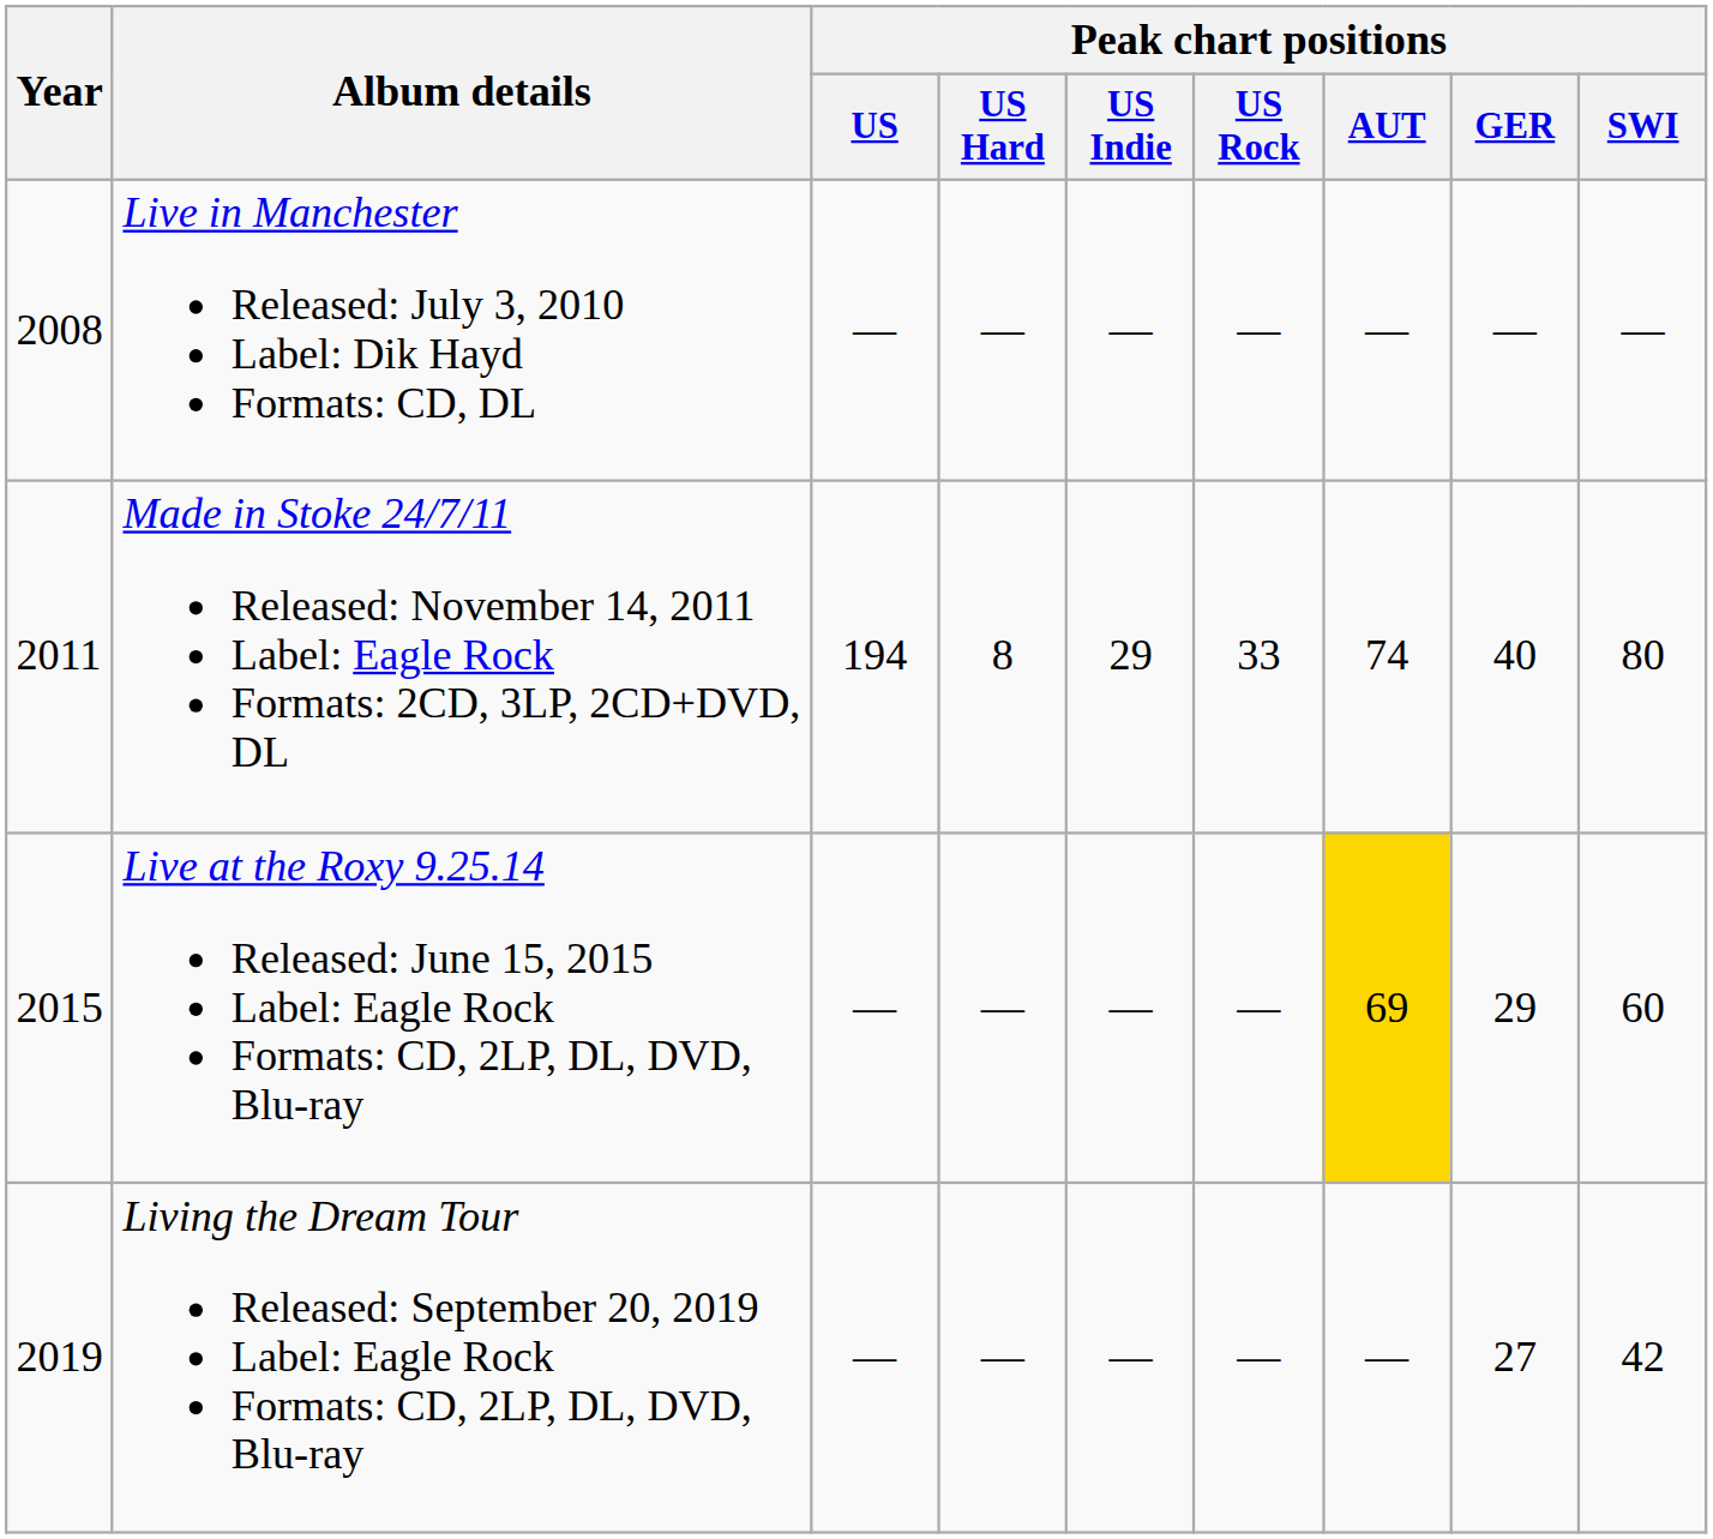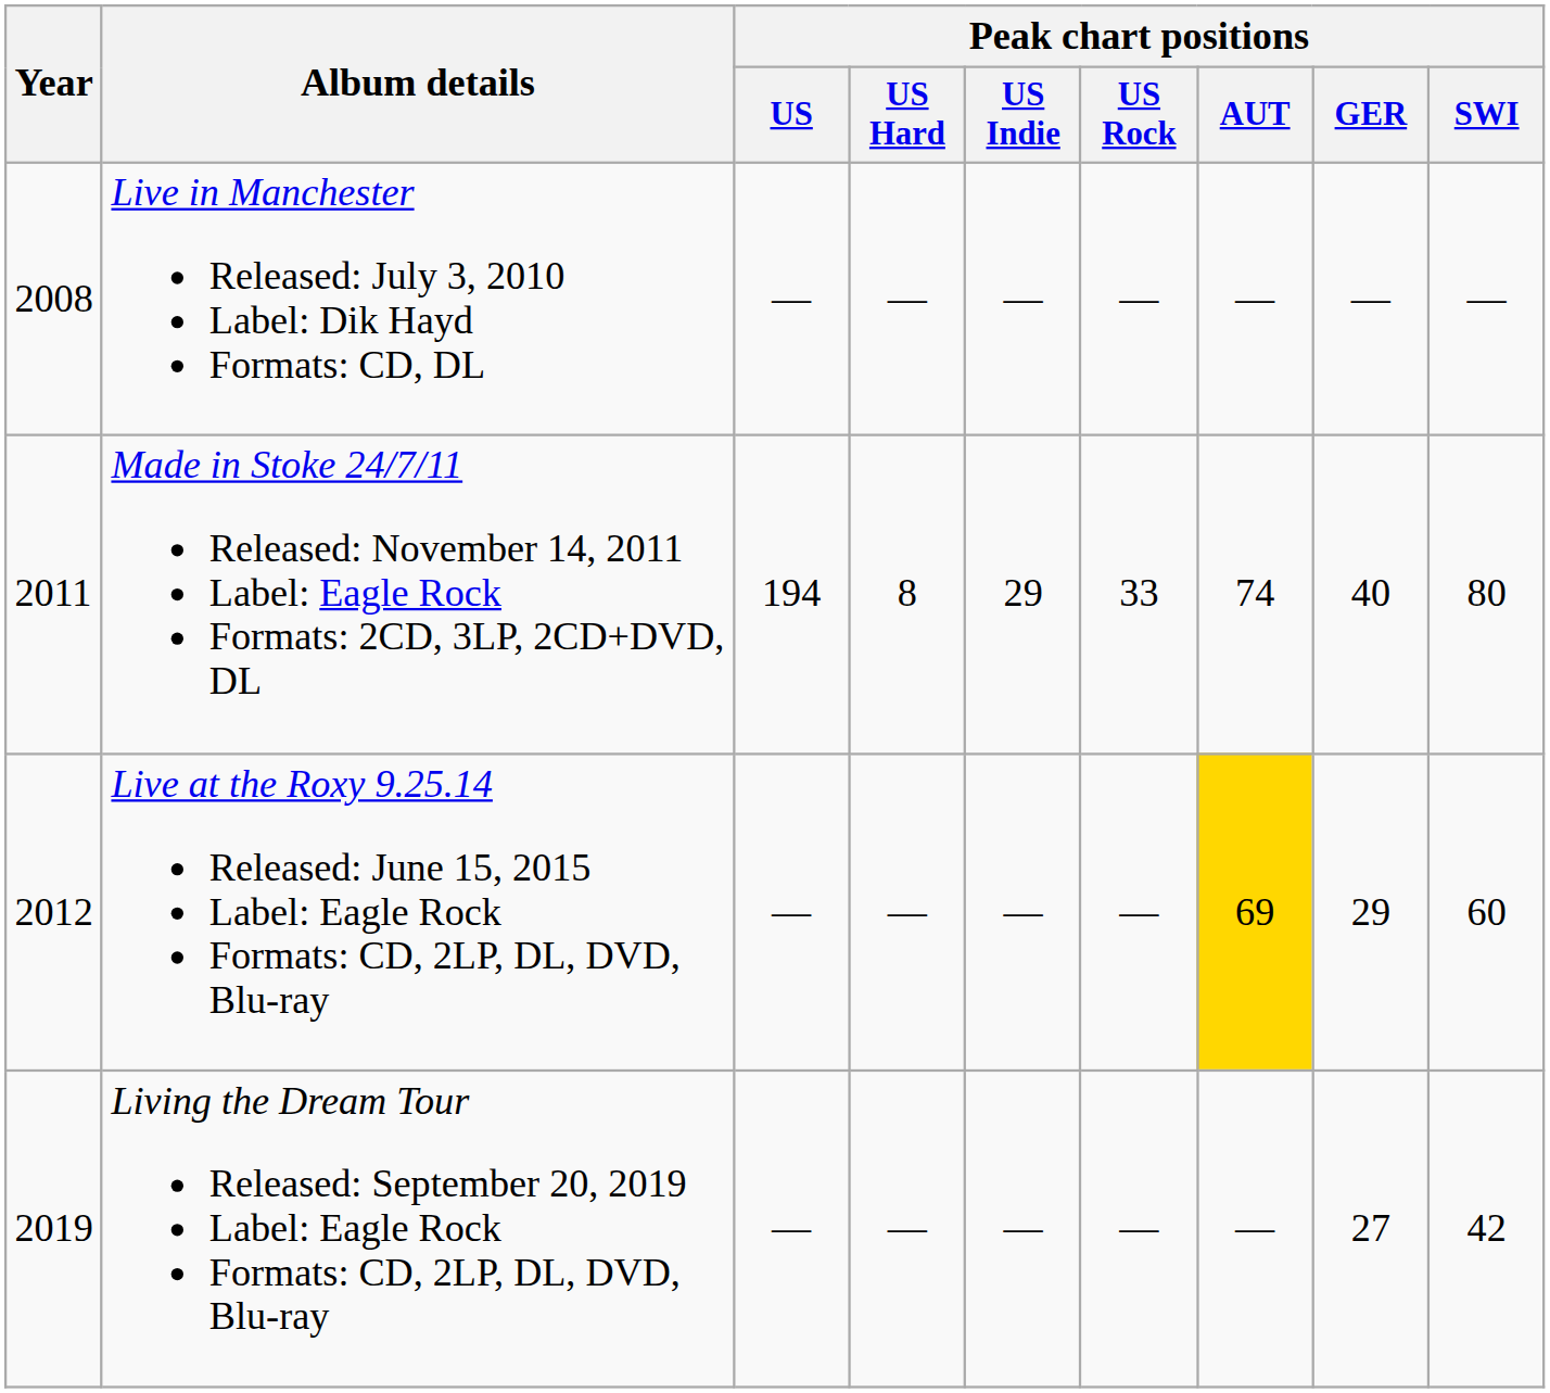row 5 | Year: 2015 -> 2012
